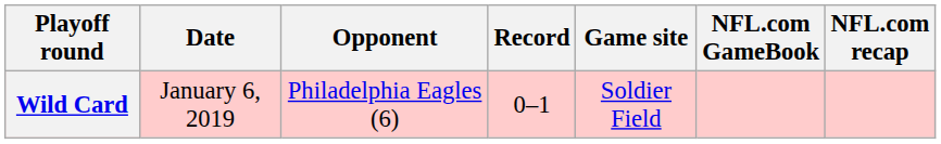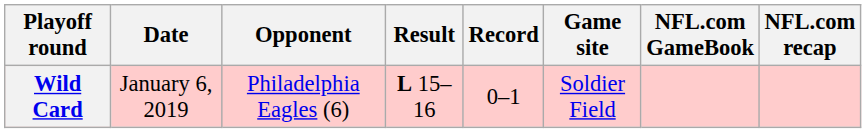+ column: Result | L 15–16
